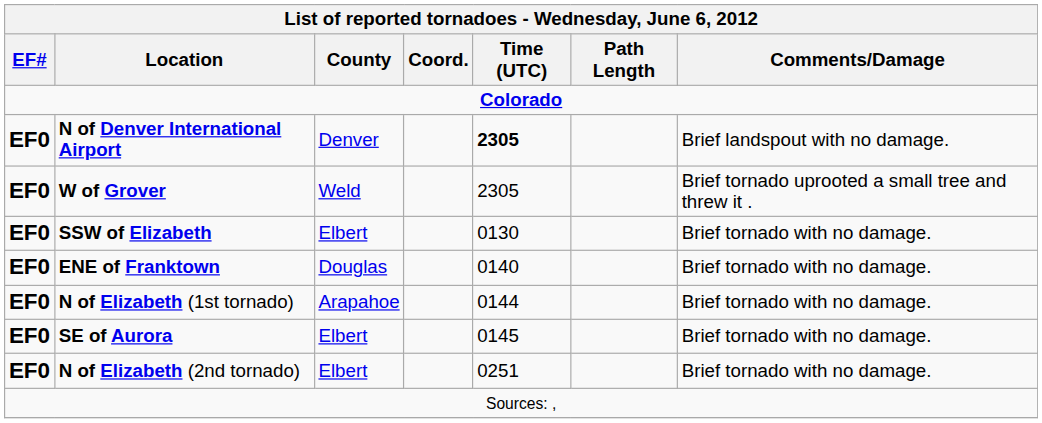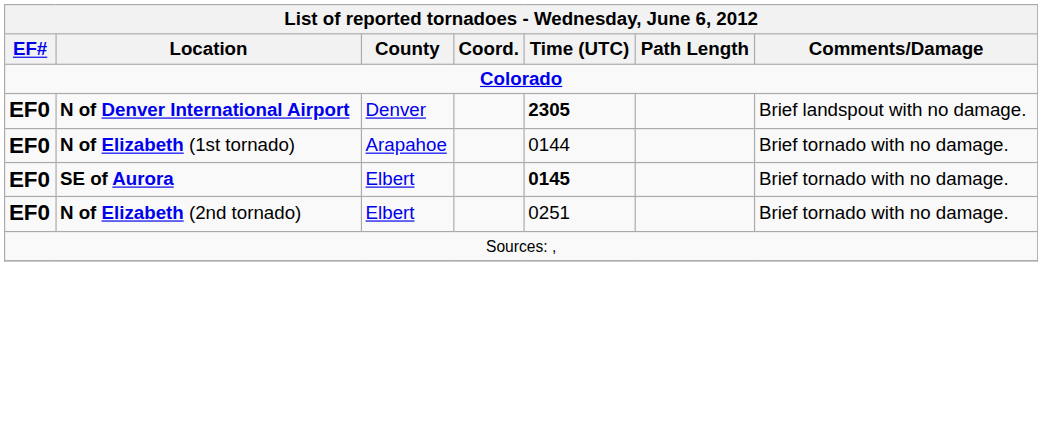- row: EF0 | W of Grover | Weld | 2305 | Brief tornado uprooted a small tree and threw it .
- row: EF0 | SSW of Elizabeth | Elbert | 0130 | Brief tornado with no damage.
- row: EF0 | ENE of Franktown | Douglas | 0140 | Brief tornado with no damage.
SE of Aurora | Time (UTC): normal -> bold
